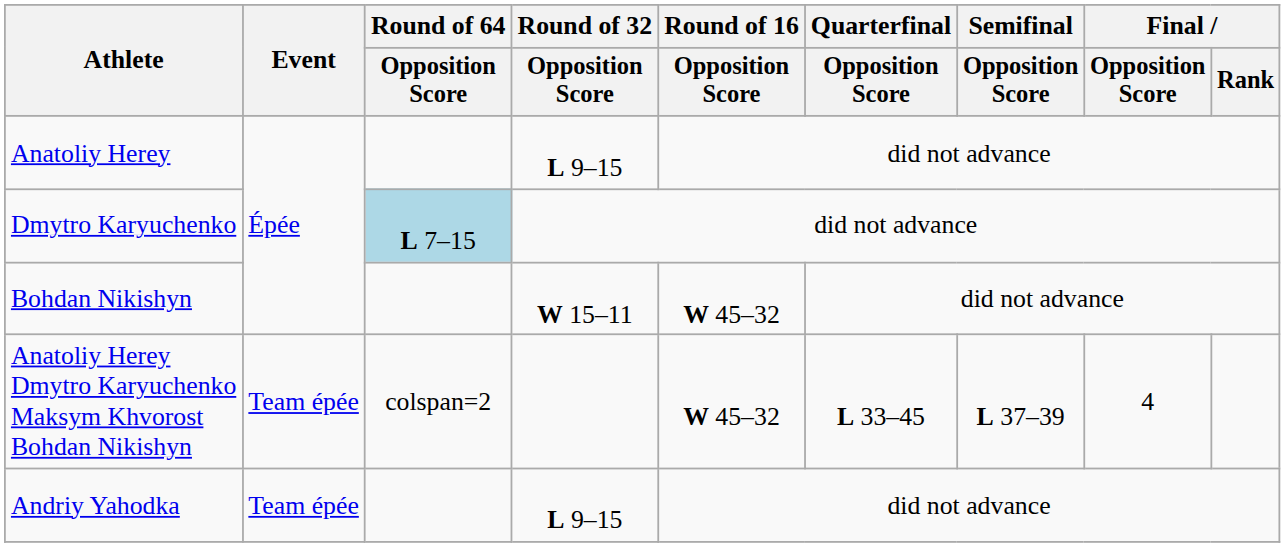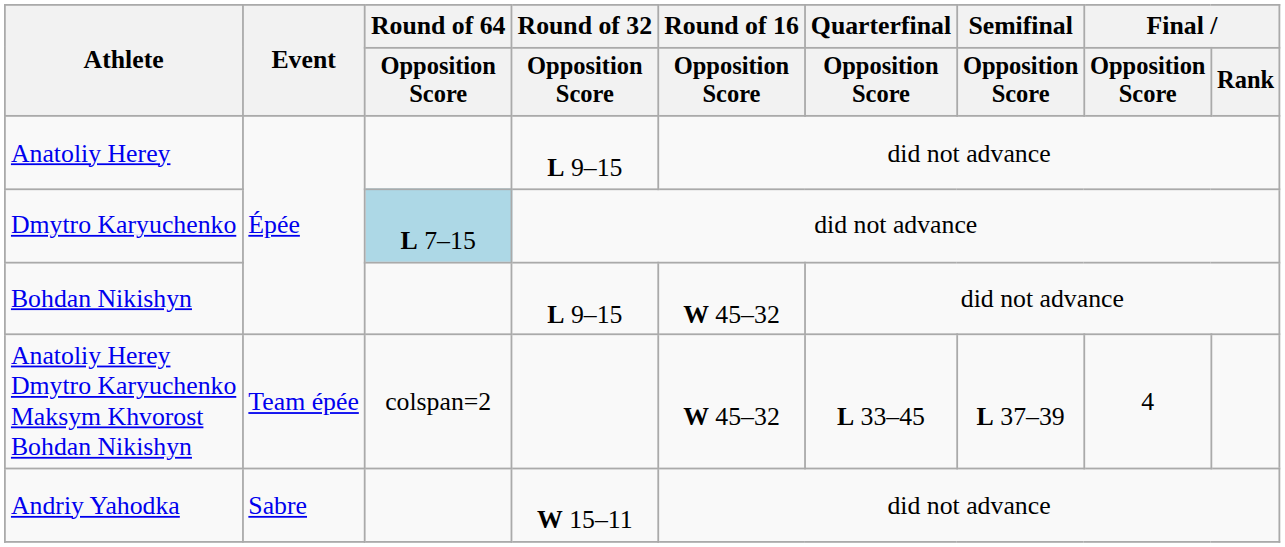Bohdan Nikishyn | Round of 32 / Opposition Score: W 15–11 -> L 9–15
Andriy Yahodka | Event: Team épée -> Sabre
Andriy Yahodka | Round of 32 / Opposition Score: L 9–15 -> W 15–11
